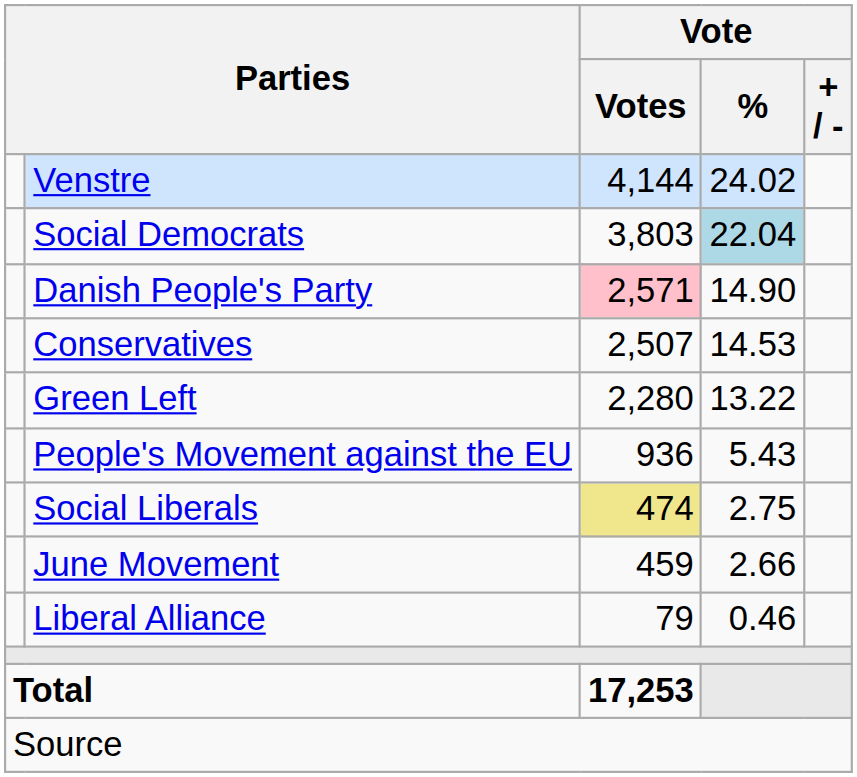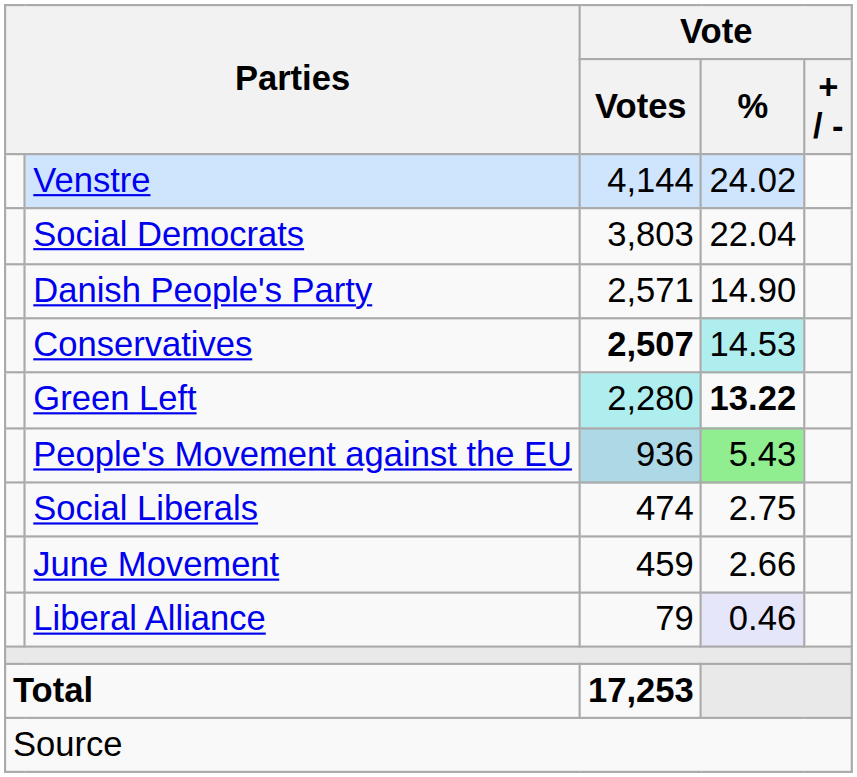Social Democrats | Vote / %: lightblue background -> no background
Danish People's Party | Vote / Votes: pink background -> no background
Conservatives | Vote / Votes: normal -> bold
Conservatives | Vote / %: no background -> paleturquoise background
Green Left | Vote / Votes: no background -> paleturquoise background
Green Left | Vote / %: normal -> bold
People's Movement against the EU | Vote / Votes: no background -> lightblue background
People's Movement against the EU | Vote / %: no background -> lightgreen background
Social Liberals | Vote / Votes: khaki background -> no background
Liberal Alliance | Vote / %: no background -> lavender background
